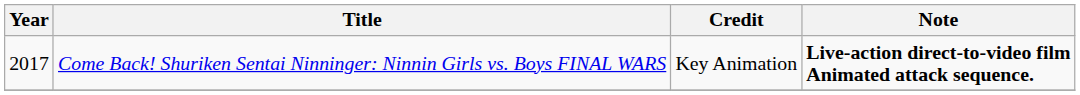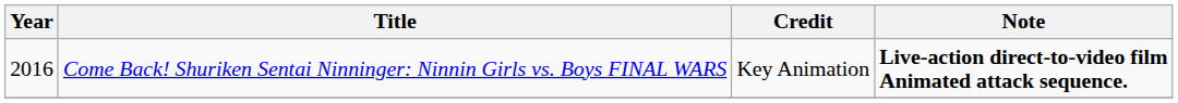row 2 | Year: 2017 -> 2016
